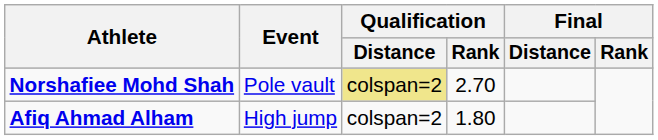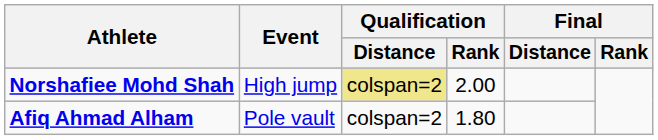Norshafiee Mohd Shah | Event: Pole vault -> High jump
Norshafiee Mohd Shah | Qualification / Rank: 2.70 -> 2.00
Afiq Ahmad Alham | Event: High jump -> Pole vault
